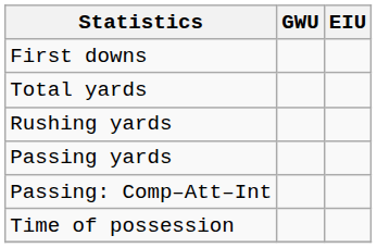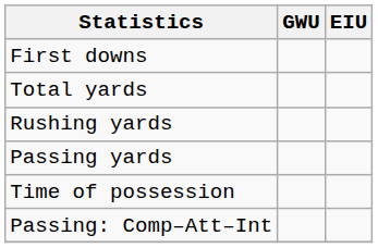rows swapped: Passing: Comp–Att–Int <-> Time of possession
